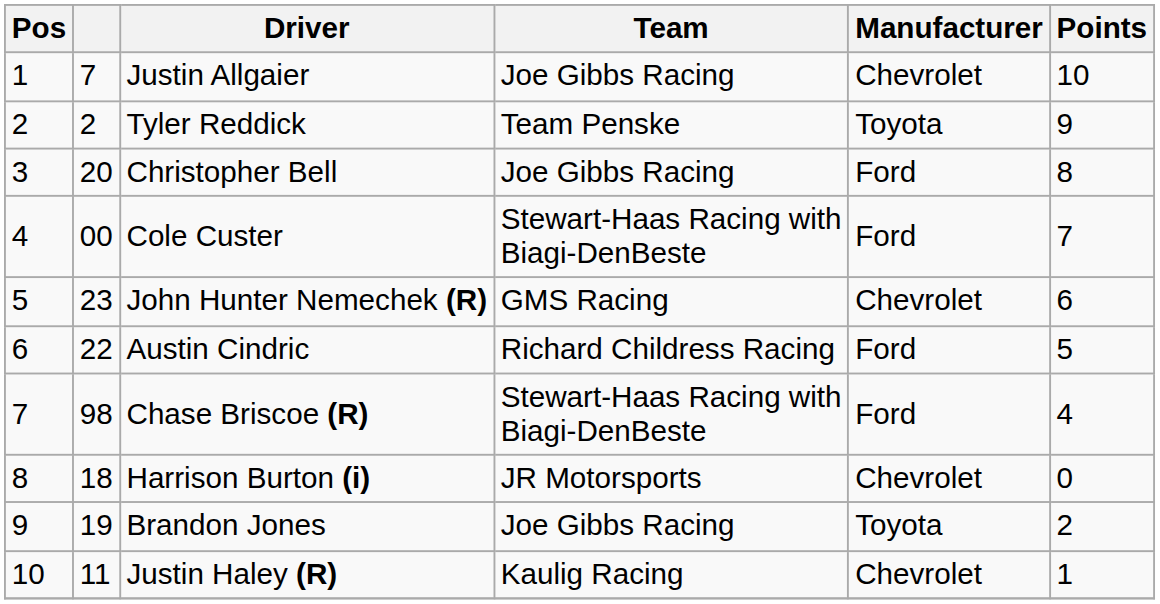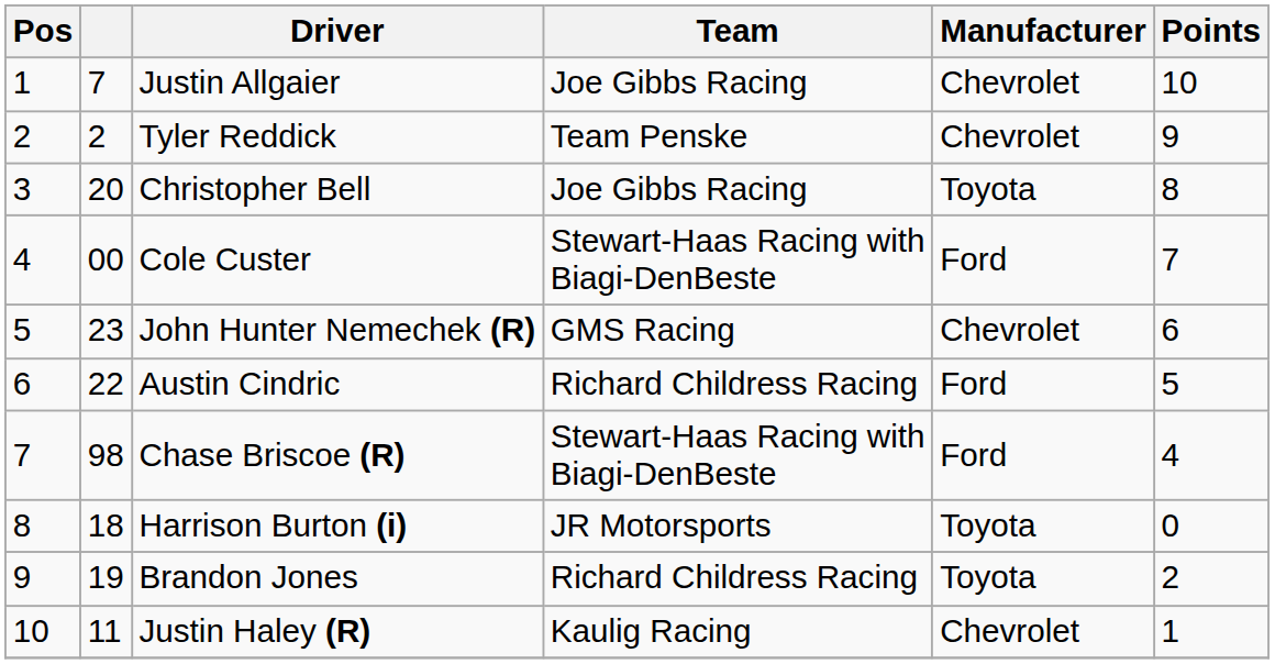Tyler Reddick | Manufacturer: Toyota -> Chevrolet
Christopher Bell | Manufacturer: Ford -> Toyota
Harrison Burton (i) | Manufacturer: Chevrolet -> Toyota
Brandon Jones | Team: Joe Gibbs Racing -> Richard Childress Racing
